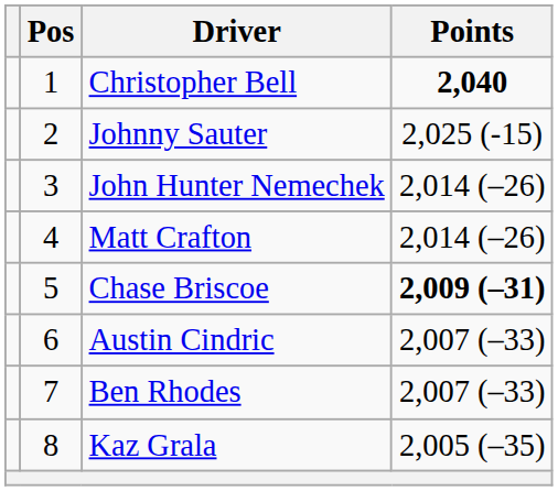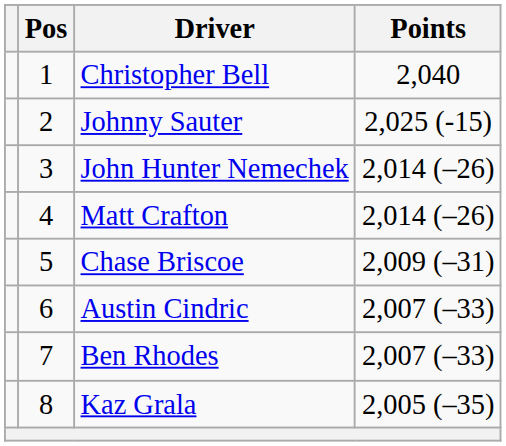Christopher Bell | Points: bold -> normal
Chase Briscoe | Points: bold -> normal
